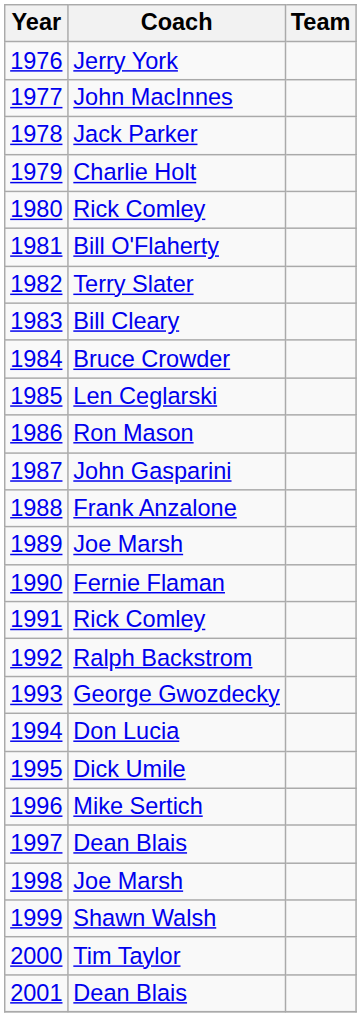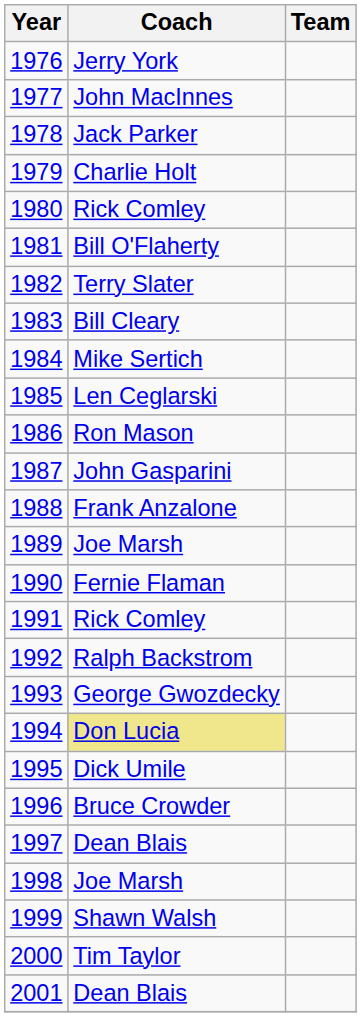1984 | Coach: Bruce Crowder -> Mike Sertich
1994 | Coach: no background -> khaki background
1996 | Coach: Mike Sertich -> Bruce Crowder
